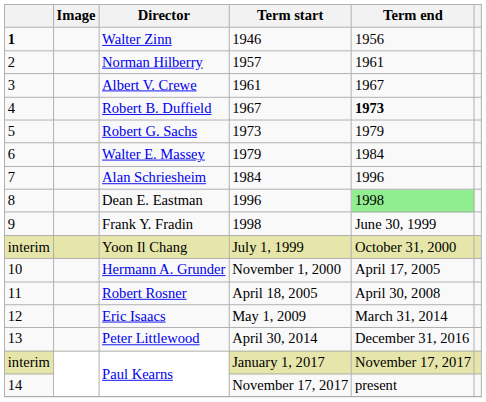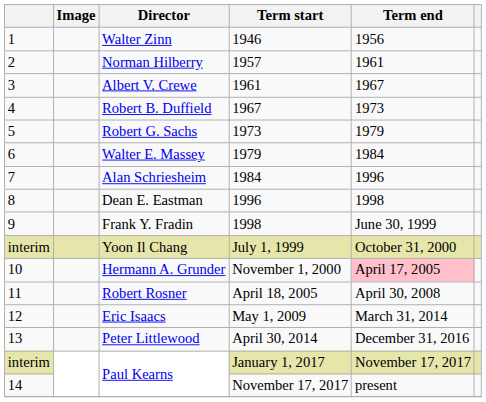Walter Zinn | column 1: bold -> normal
Robert B. Duffield | Term end: bold -> normal
Dean E. Eastman | Term end: lightgreen background -> no background
Hermann A. Grunder | Term end: no background -> pink background
